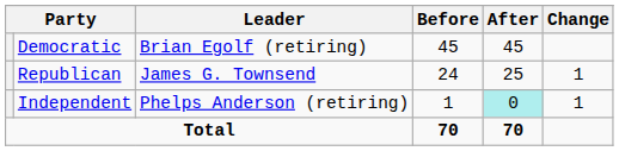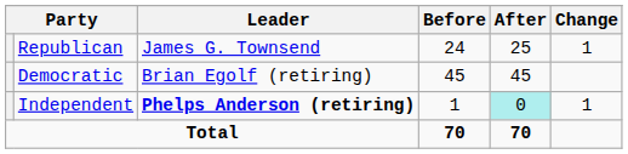rows swapped: Democratic <-> Republican
Independent | Leader: normal -> bold
